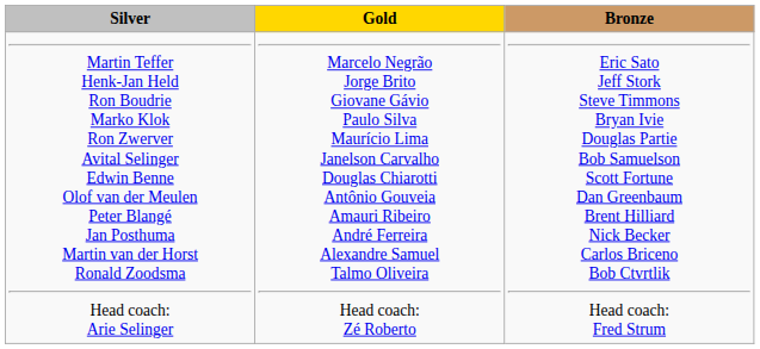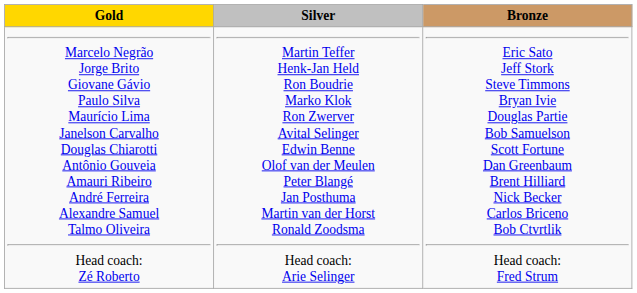columns swapped: Gold <-> Silver
